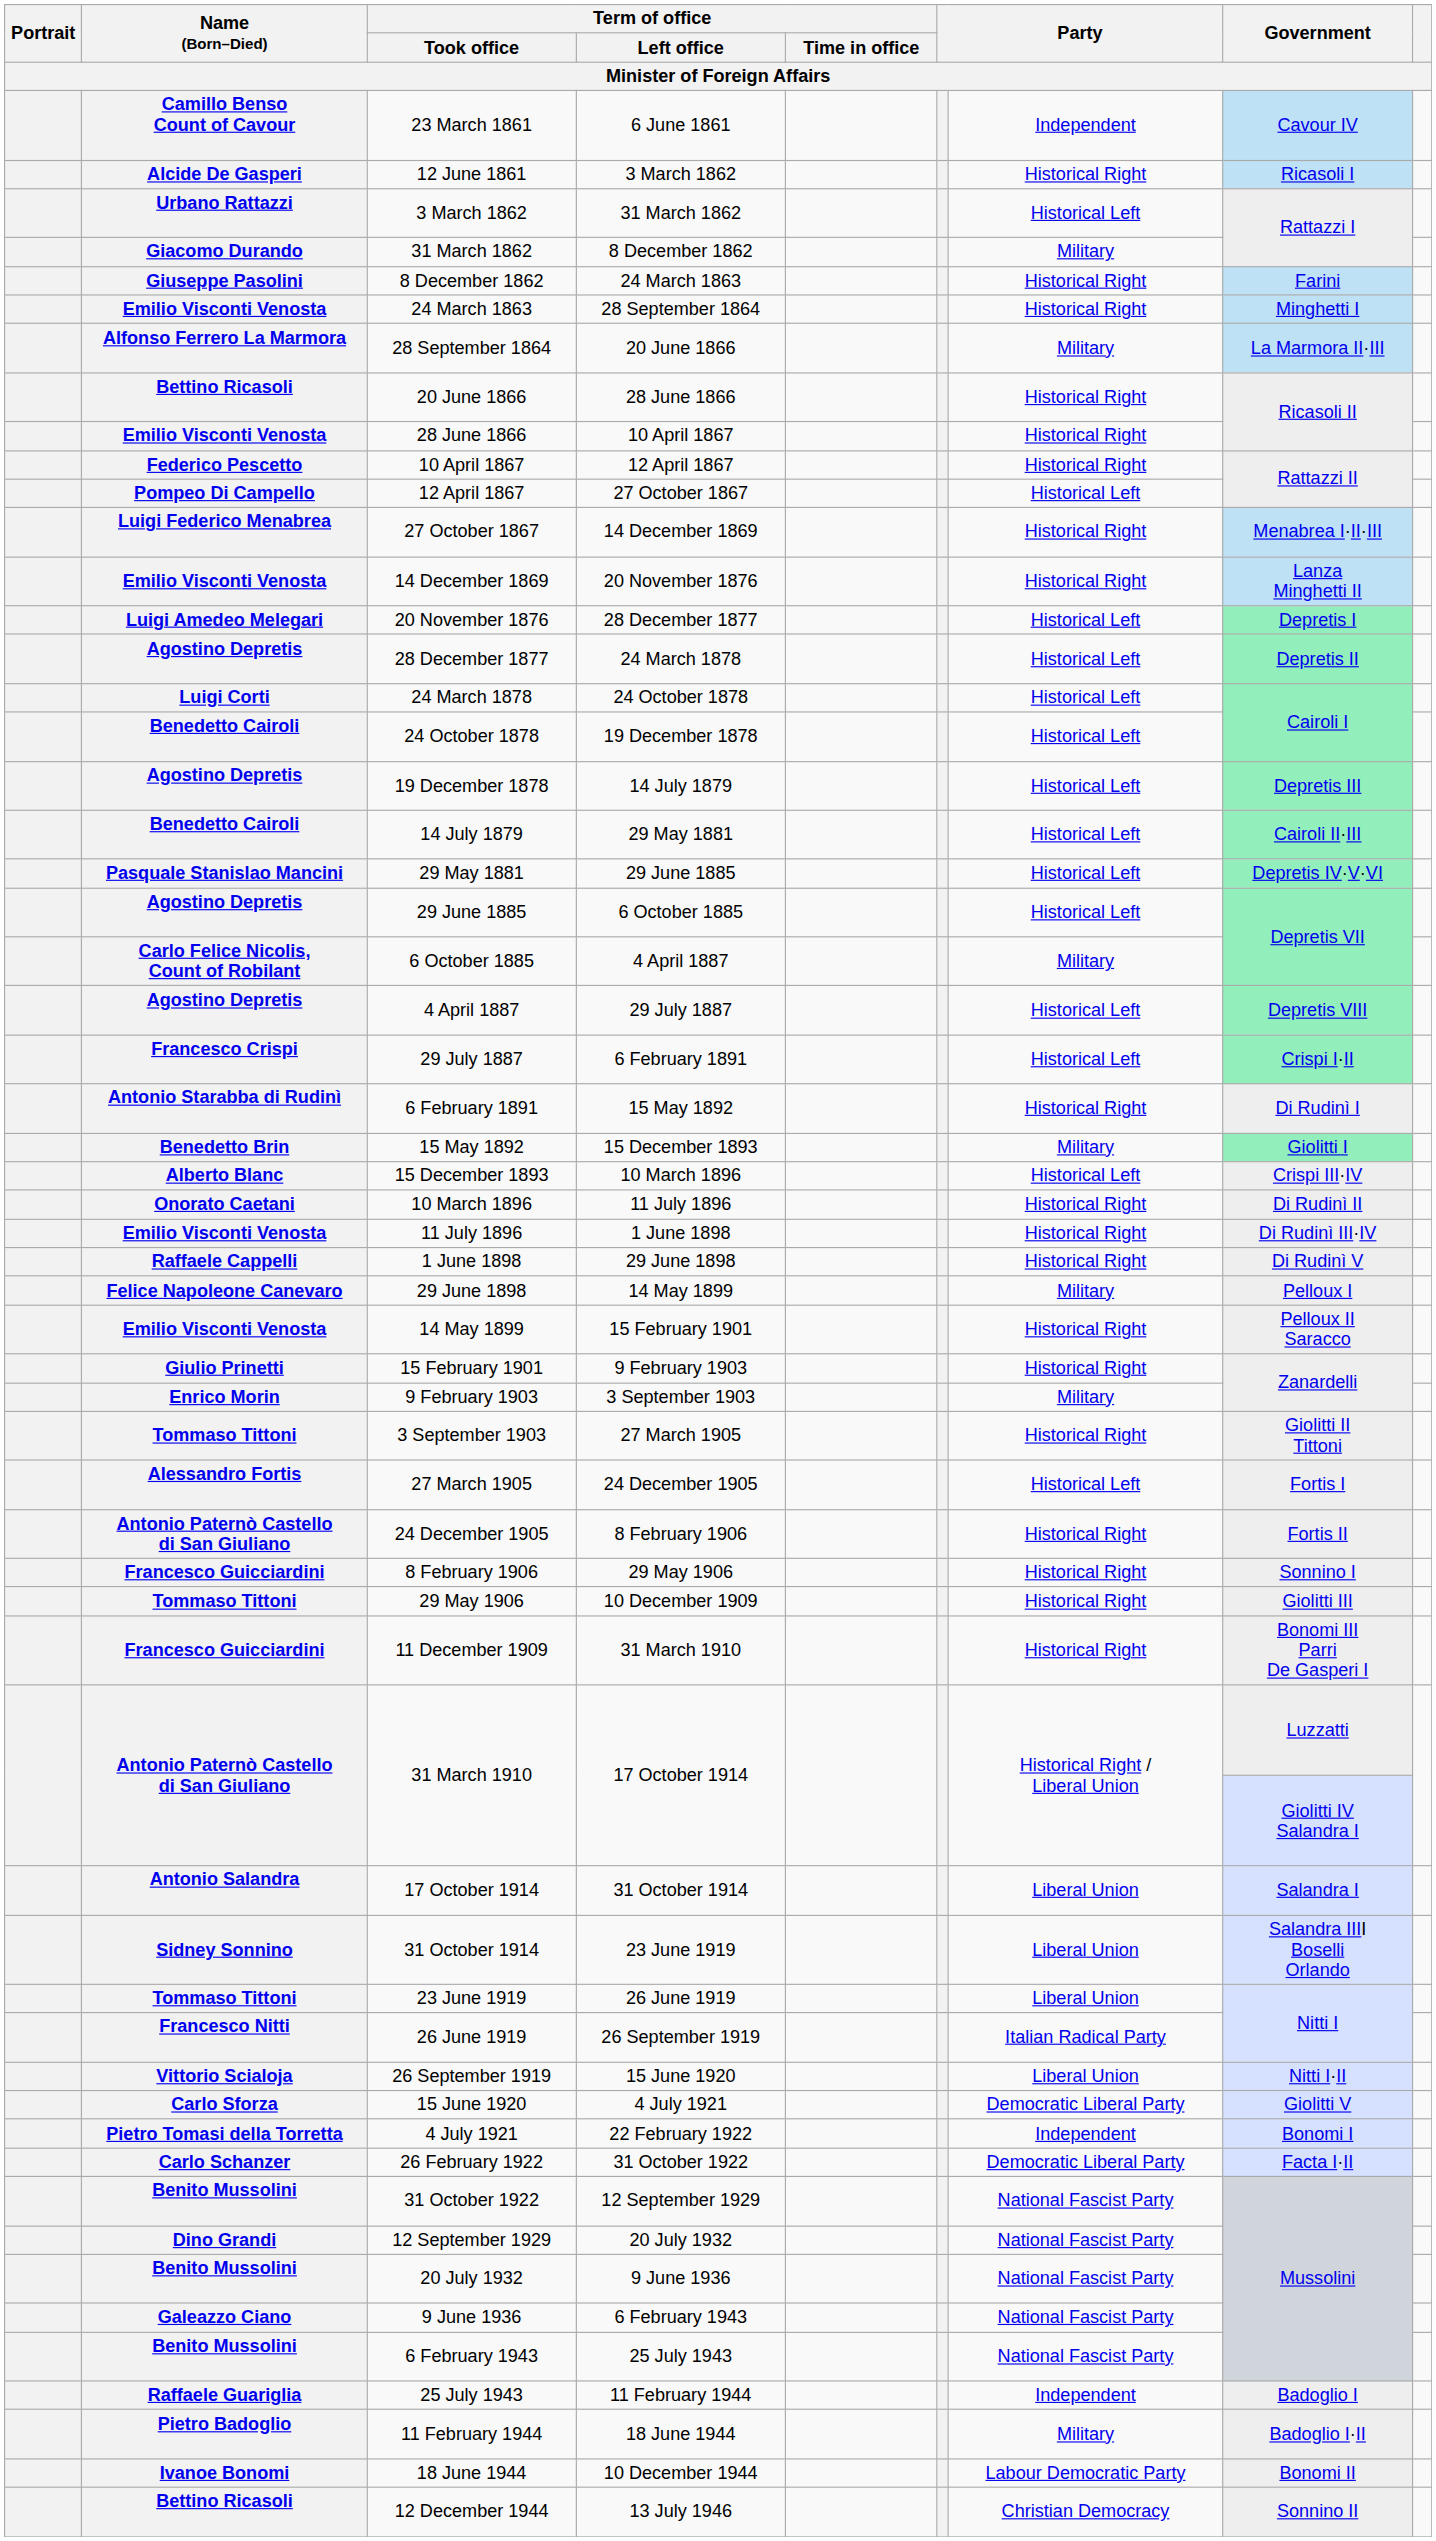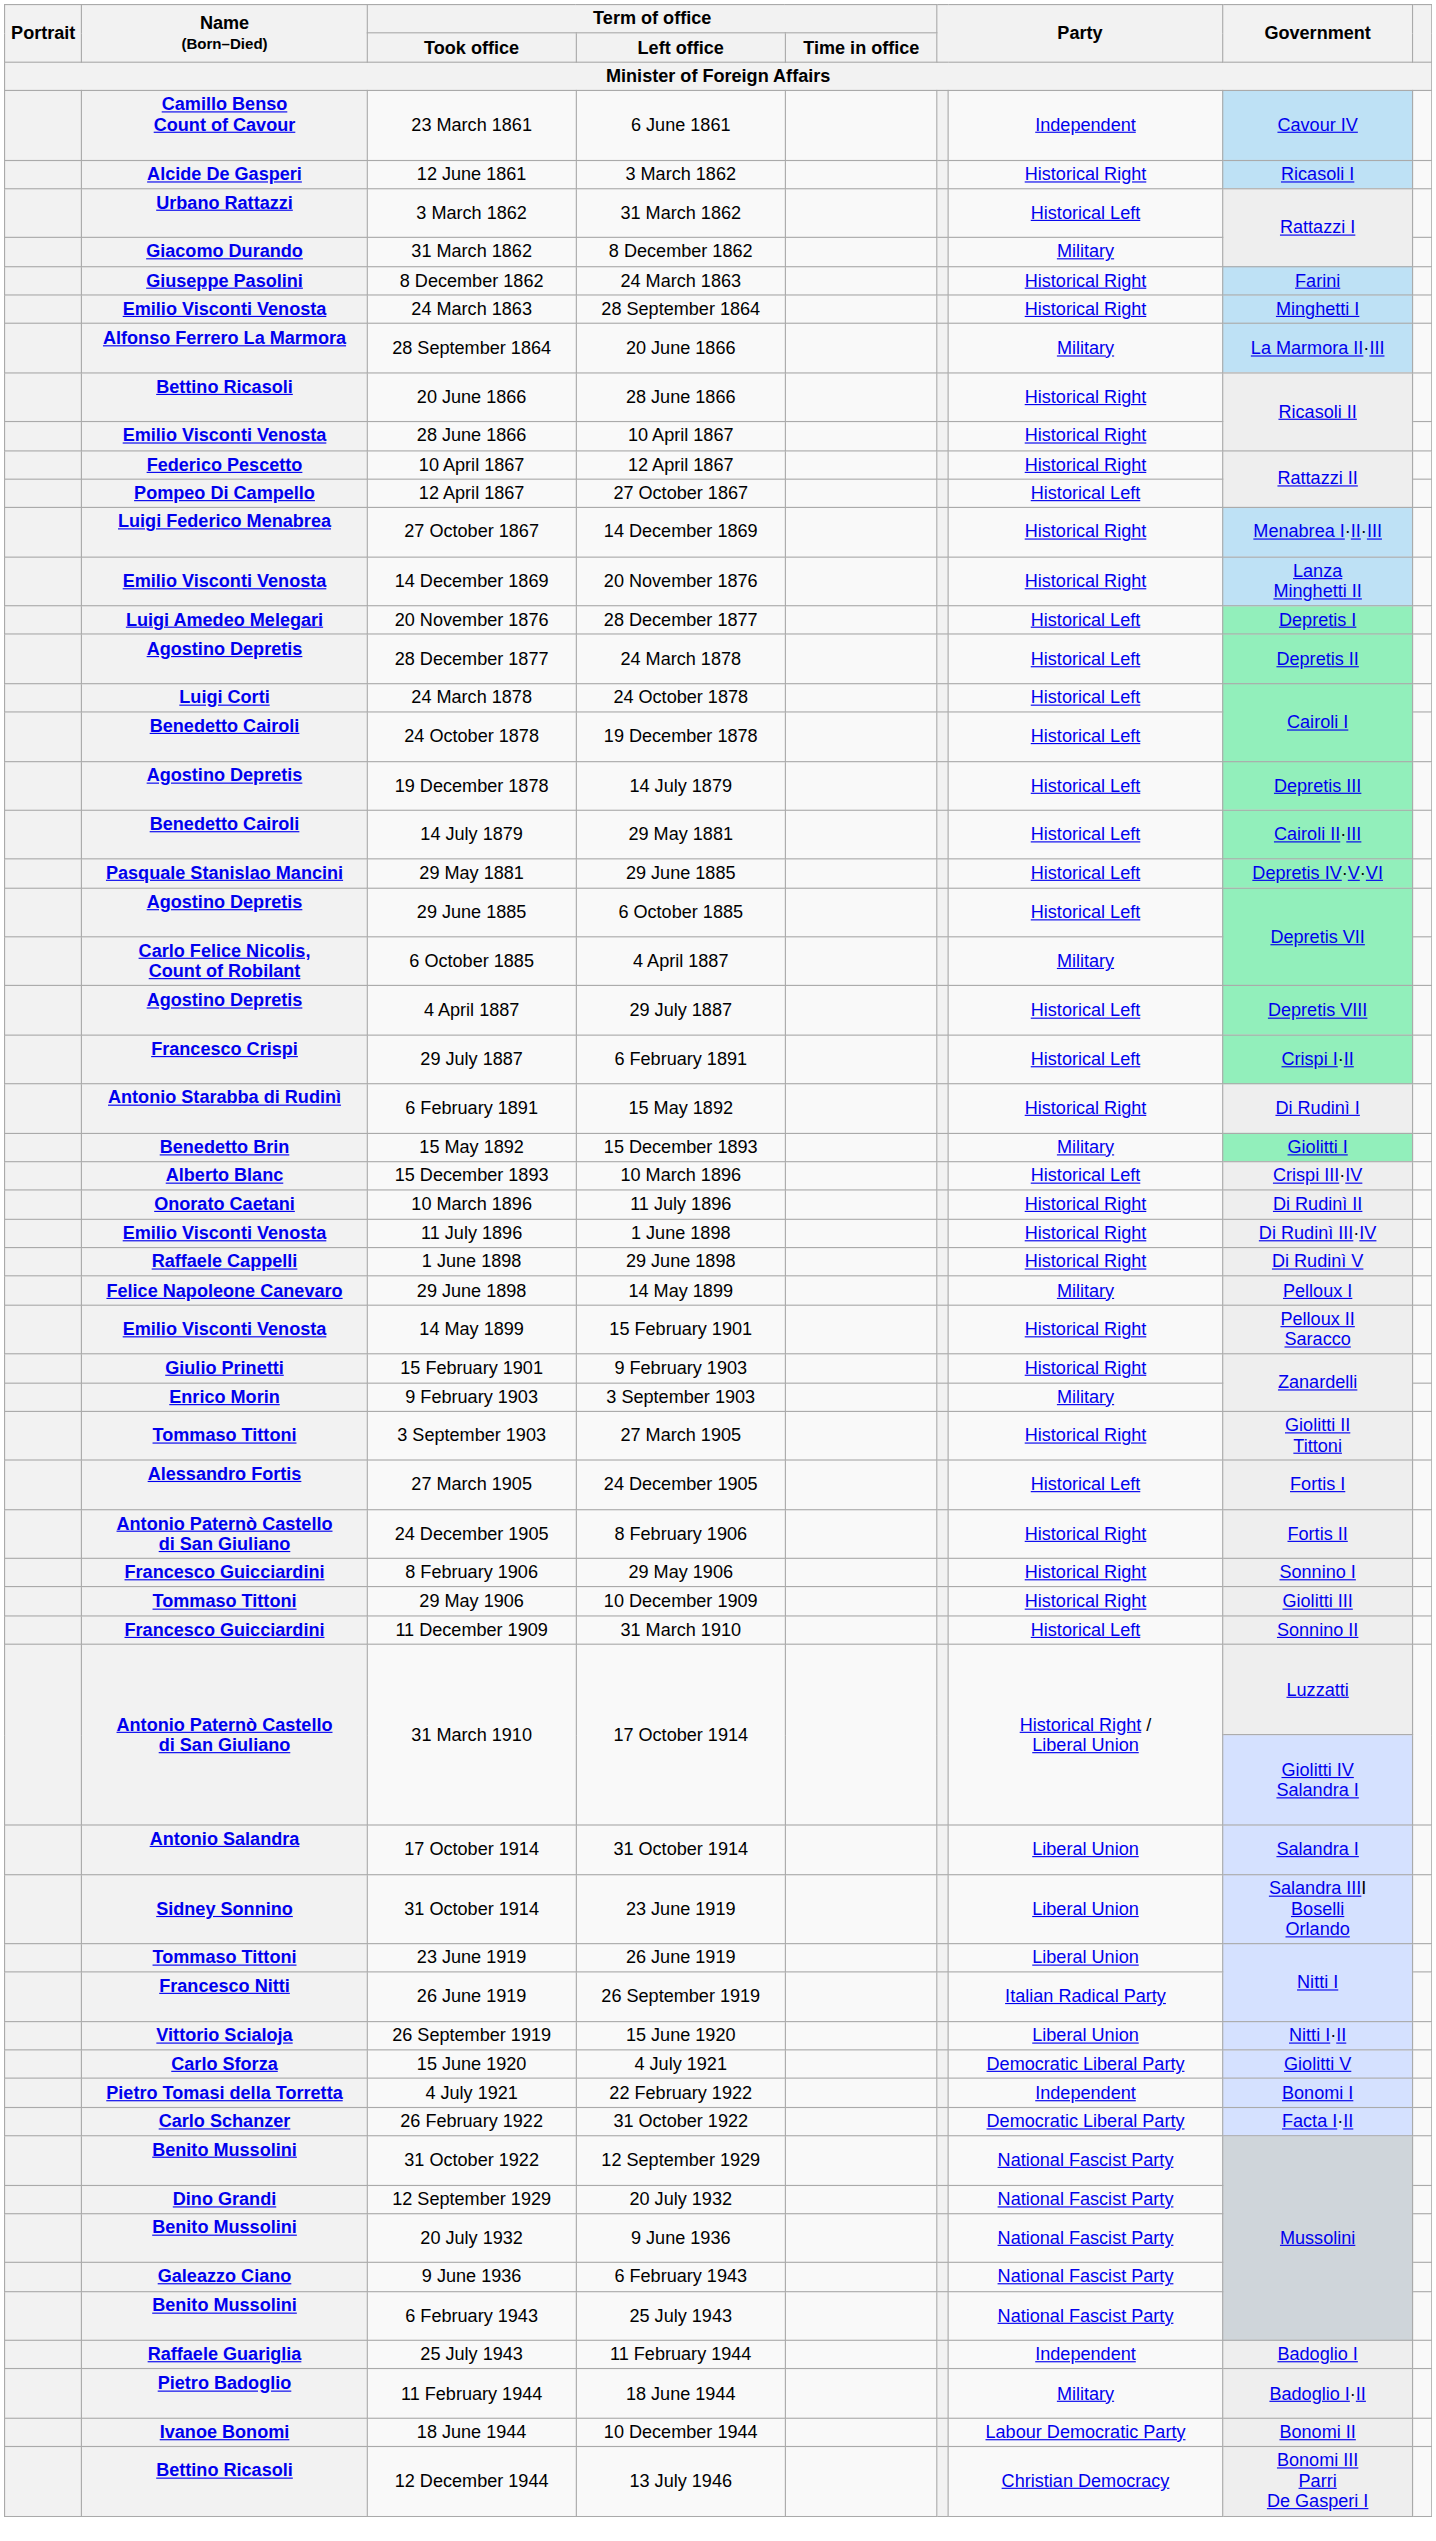11 December 1909 | column 7: Historical Right -> Historical Left
11 December 1909 | Government: Bonomi III Parri De Gasperi I -> Sonnino II
12 December 1944 | Government: Sonnino II -> Bonomi III Parri De Gasperi I
